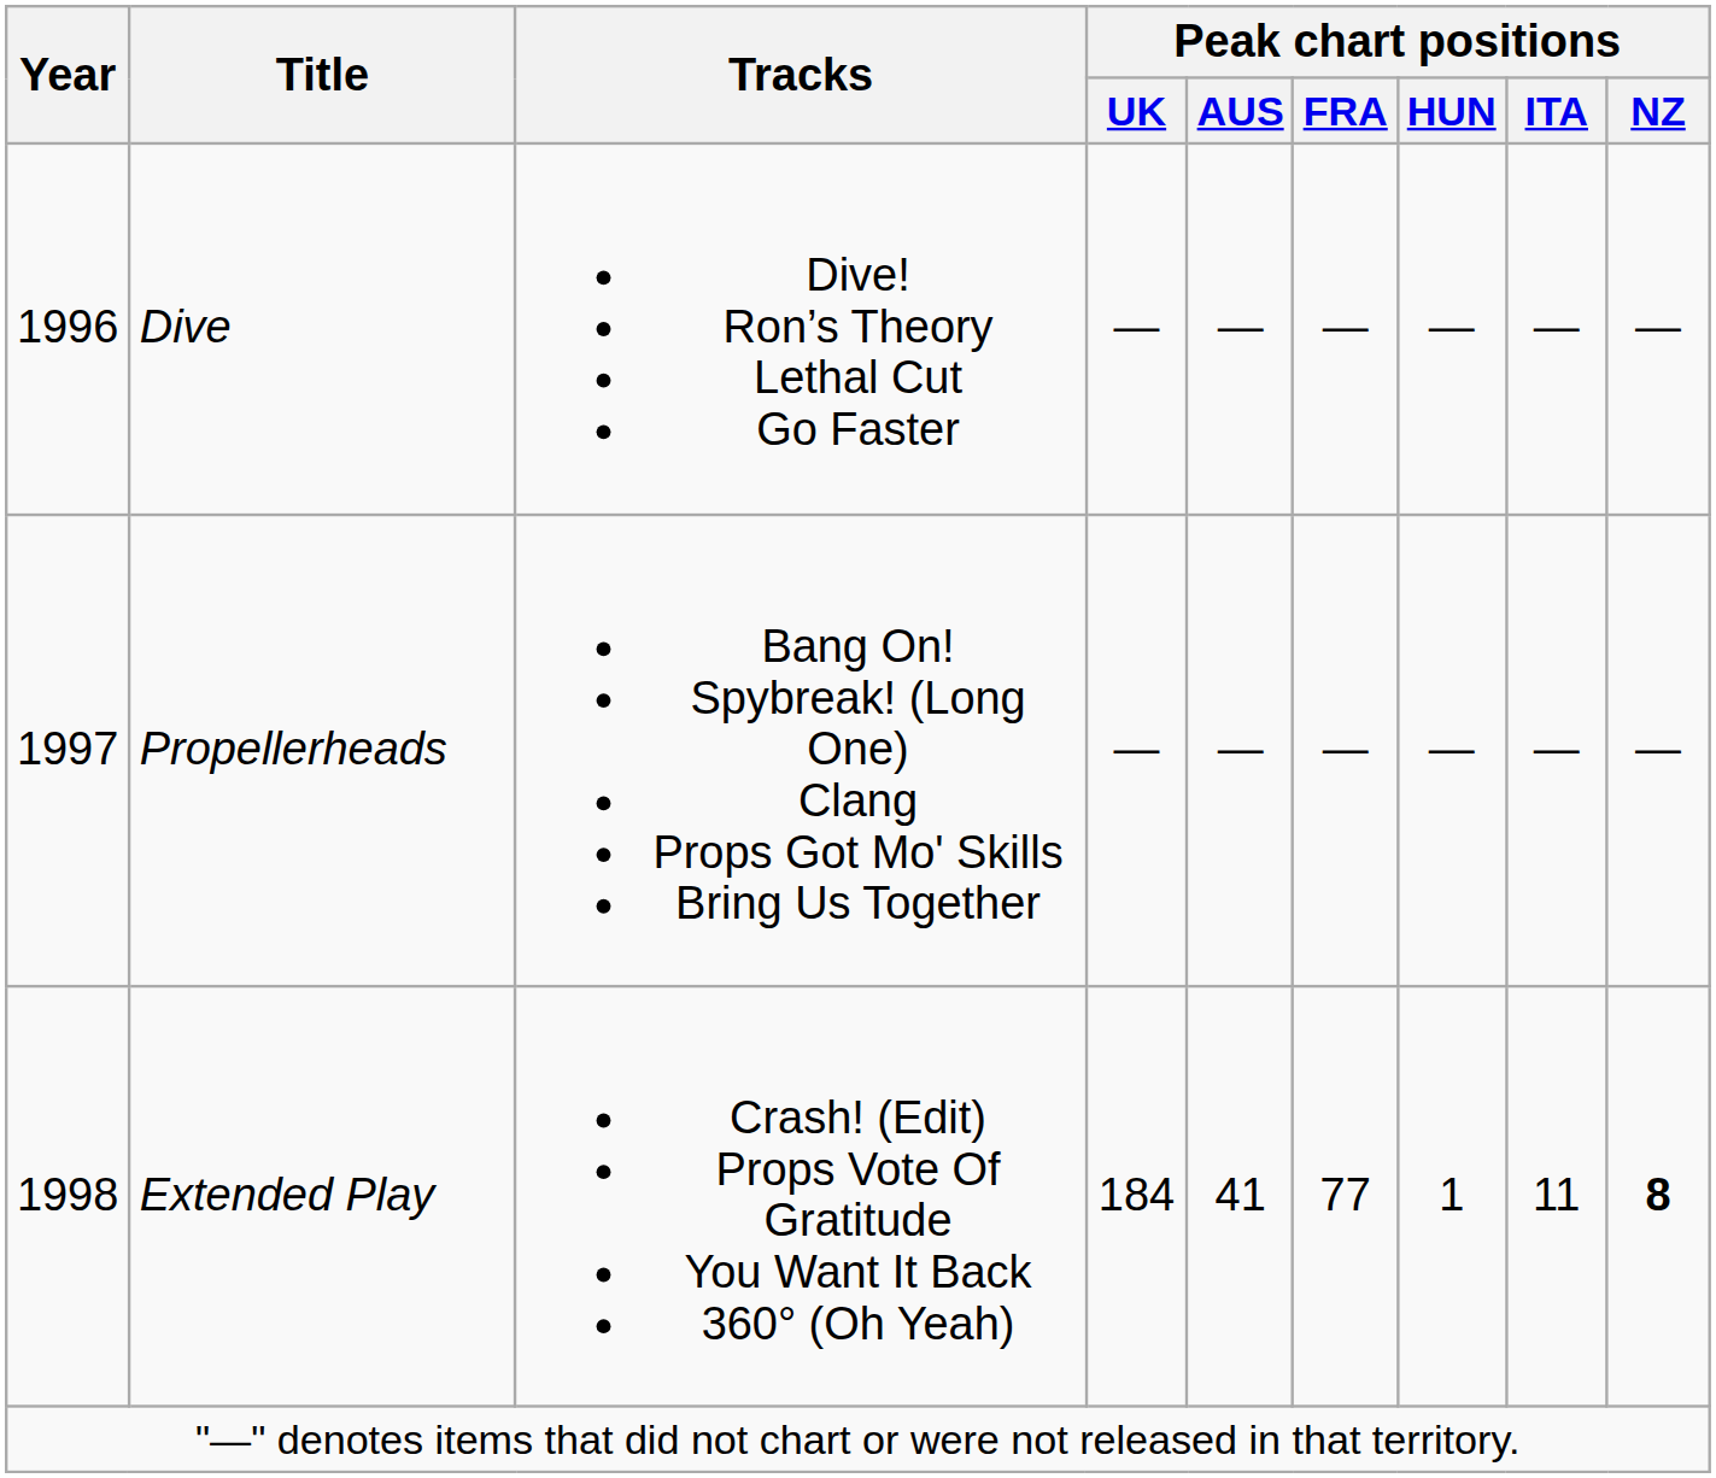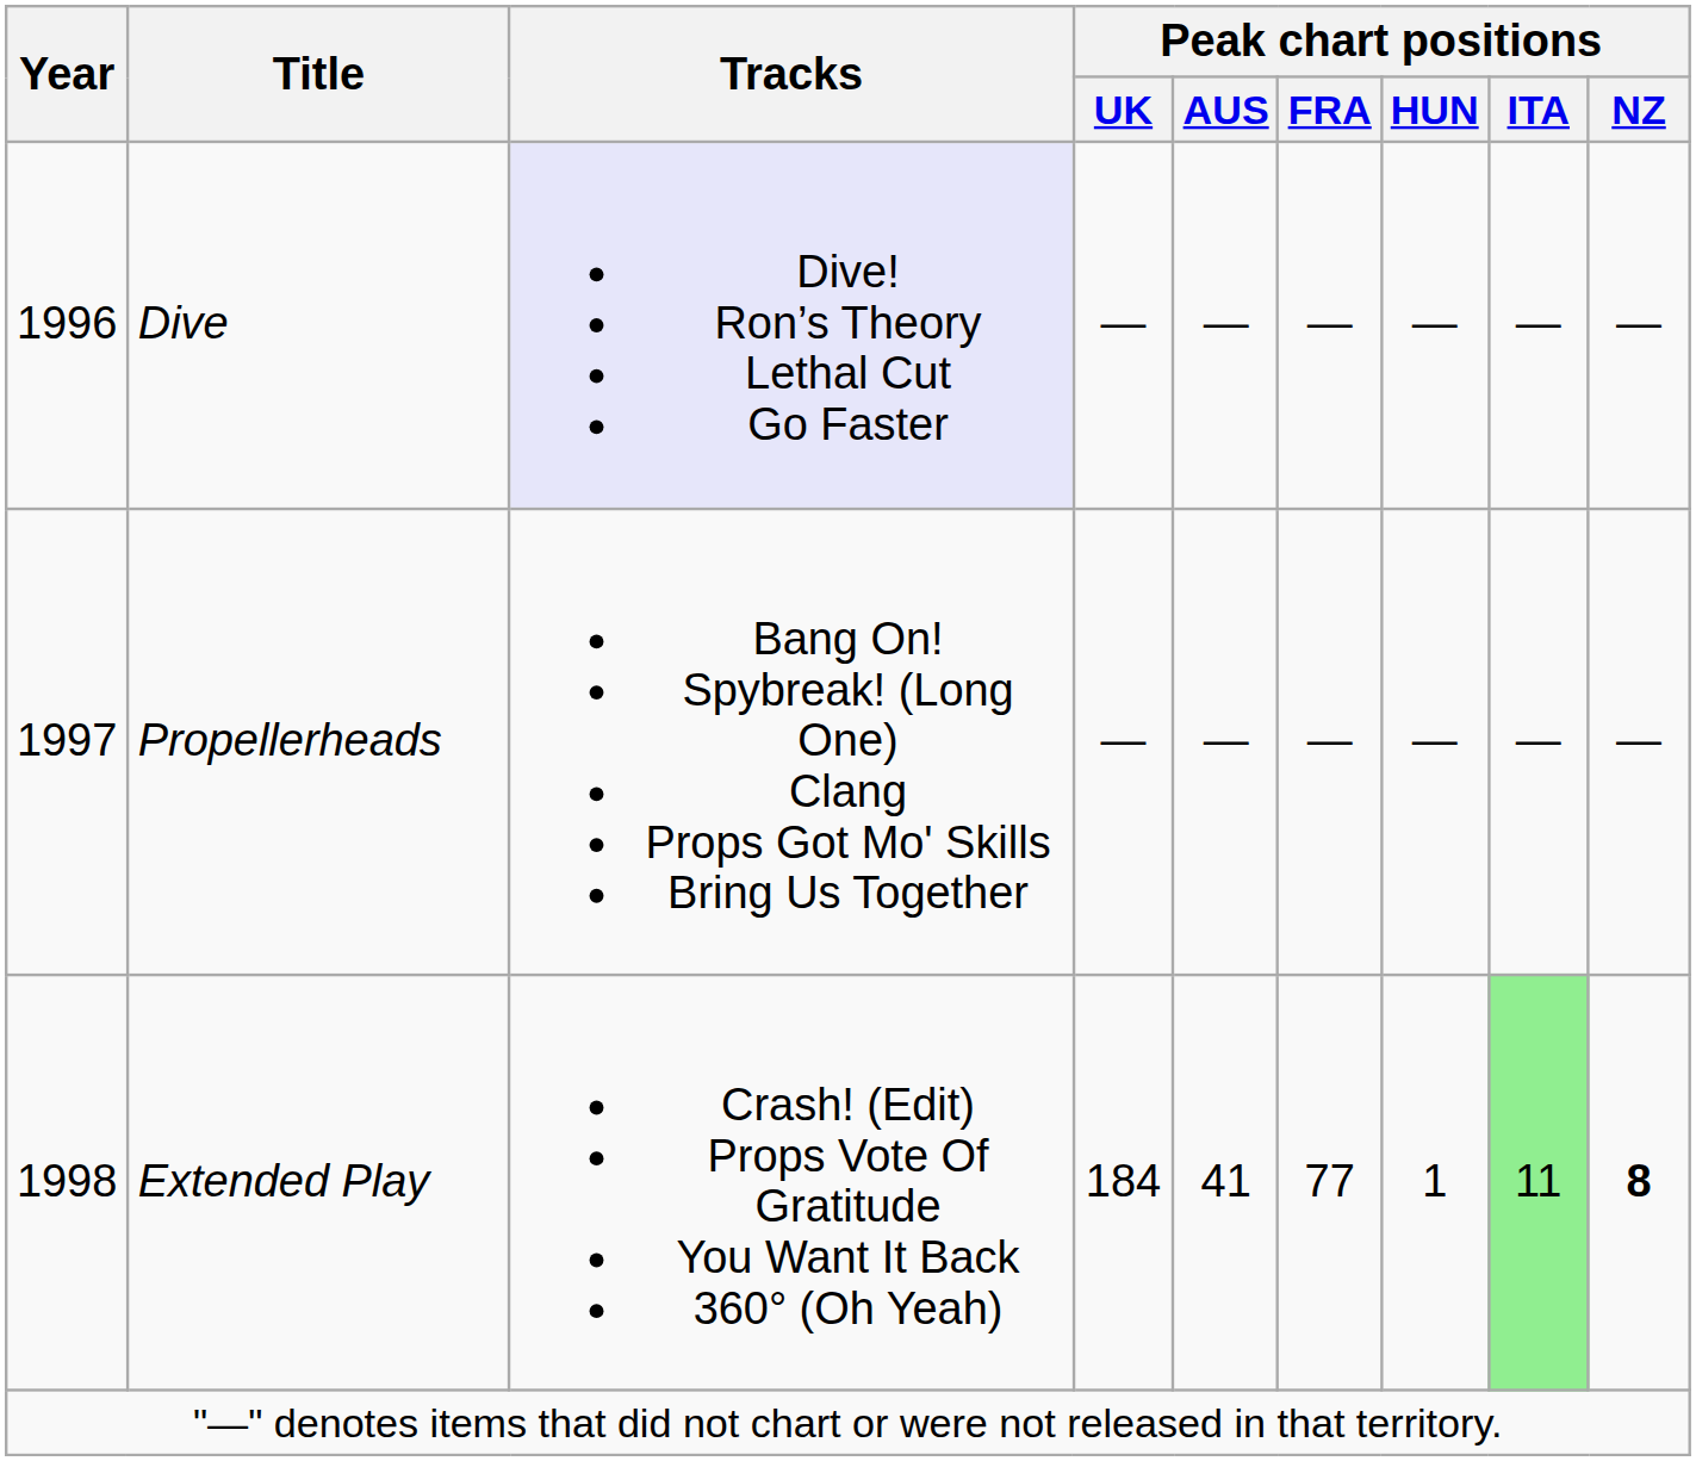Dive | Tracks: no background -> lavender background
Extended Play | Peak chart positions / ITA: no background -> lightgreen background
